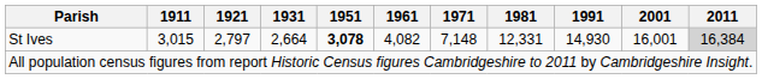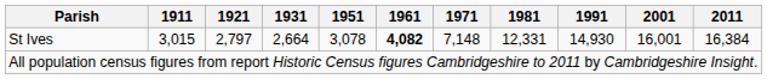St Ives | 1951: bold -> normal
St Ives | 1961: normal -> bold
St Ives | 2011: lightgrey background -> no background
